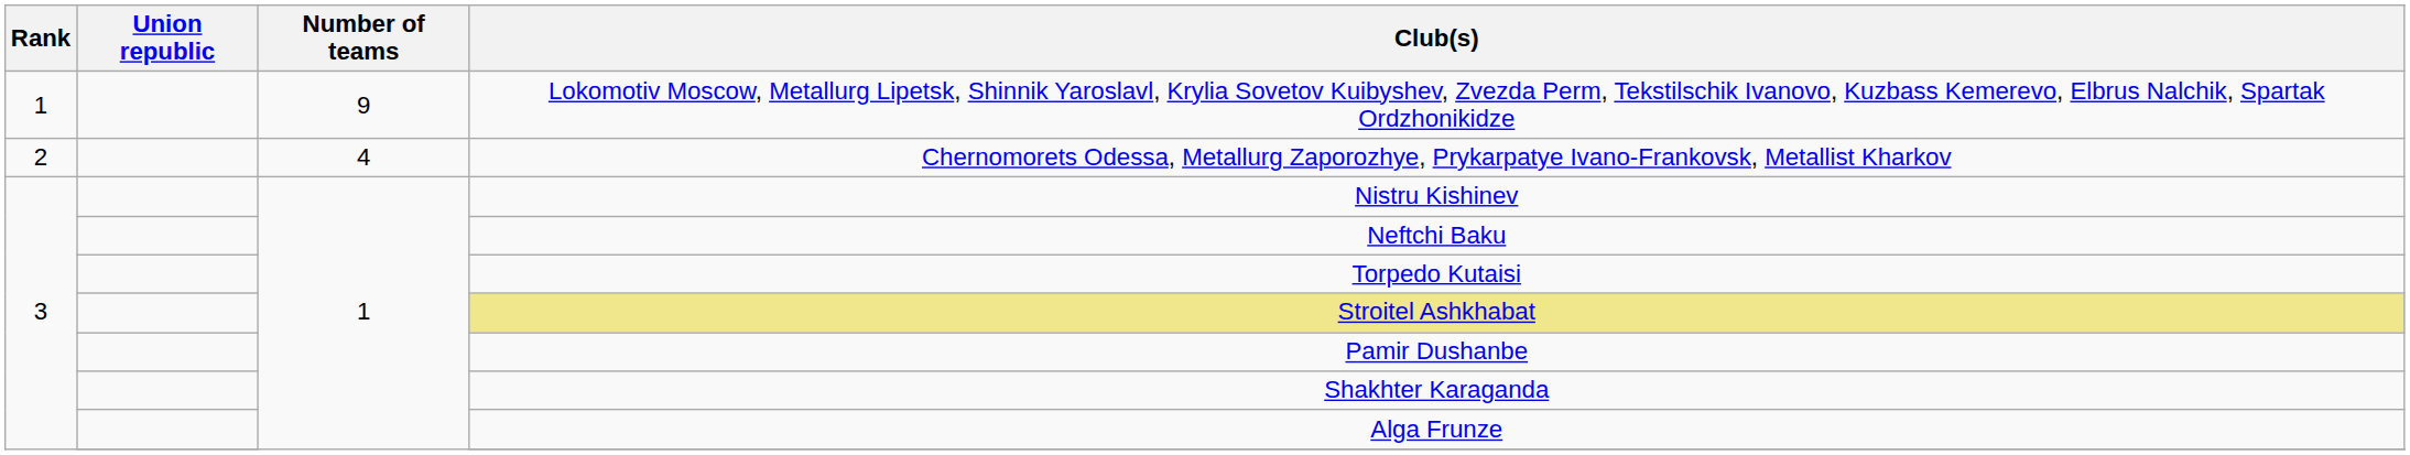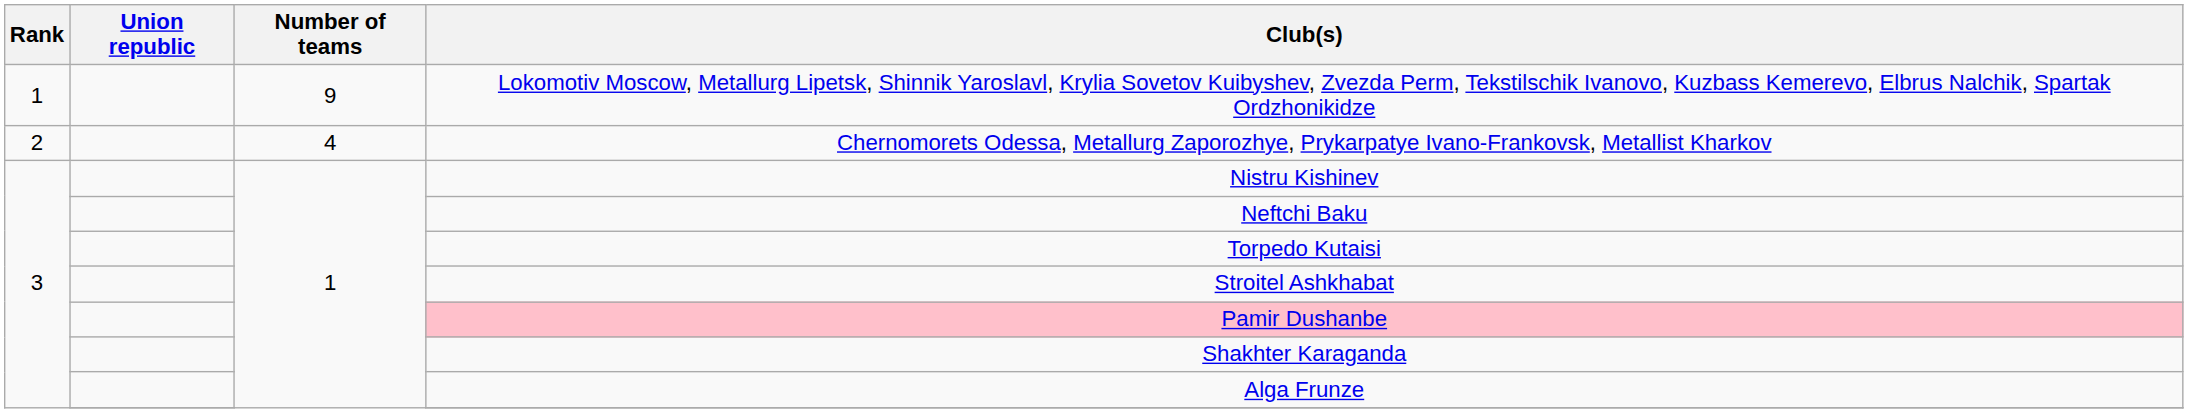Stroitel Ashkhabat | Club(s): khaki background -> no background
Pamir Dushanbe | Club(s): no background -> pink background
